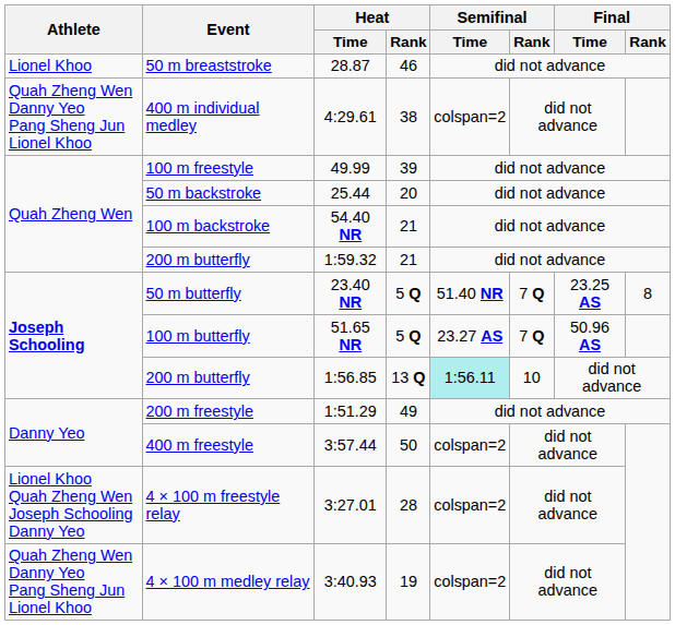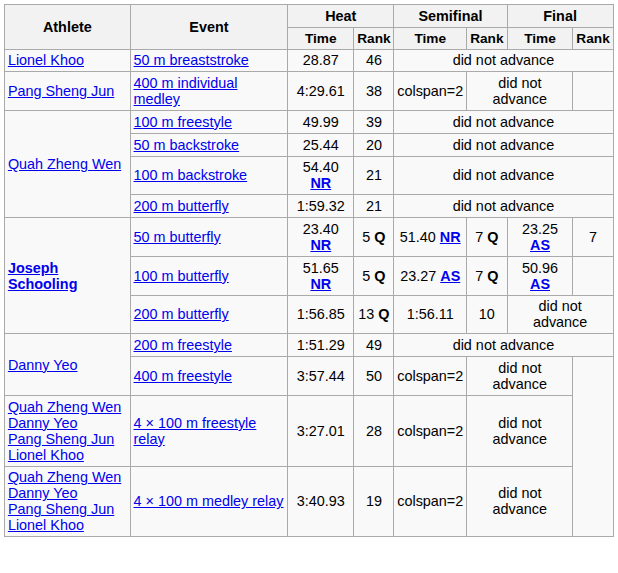400 m individual medley | Athlete: Quah Zheng Wen Danny Yeo Pang Sheng Jun Lionel Khoo -> Pang Sheng Jun
50 m butterfly | Final / Rank: 8 -> 7
200 m butterfly / 1:56.85 | Semifinal / Time: paleturquoise background -> no background
4 × 100 m freestyle relay | Athlete: Lionel Khoo Quah Zheng Wen Joseph Schooling Danny Yeo -> Quah Zheng Wen Danny Yeo Pang Sheng Jun Lionel Khoo
